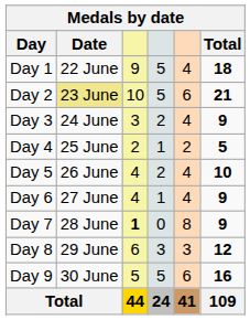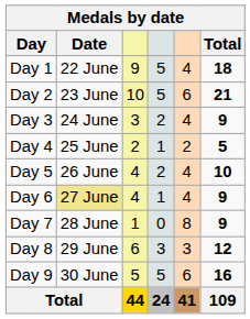Day 2 | Date: khaki background -> no background
Day 6 | Date: no background -> khaki background
Day 7 | column 3: bold -> normal
